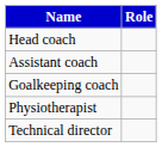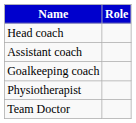+ row: Team Doctor
- row: Technical director
